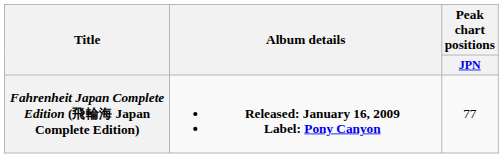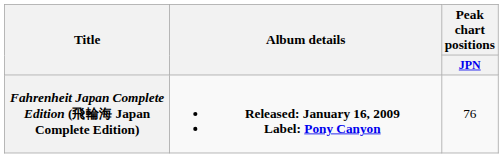row 3 | Peak chart positions / JPN: 77 -> 76
